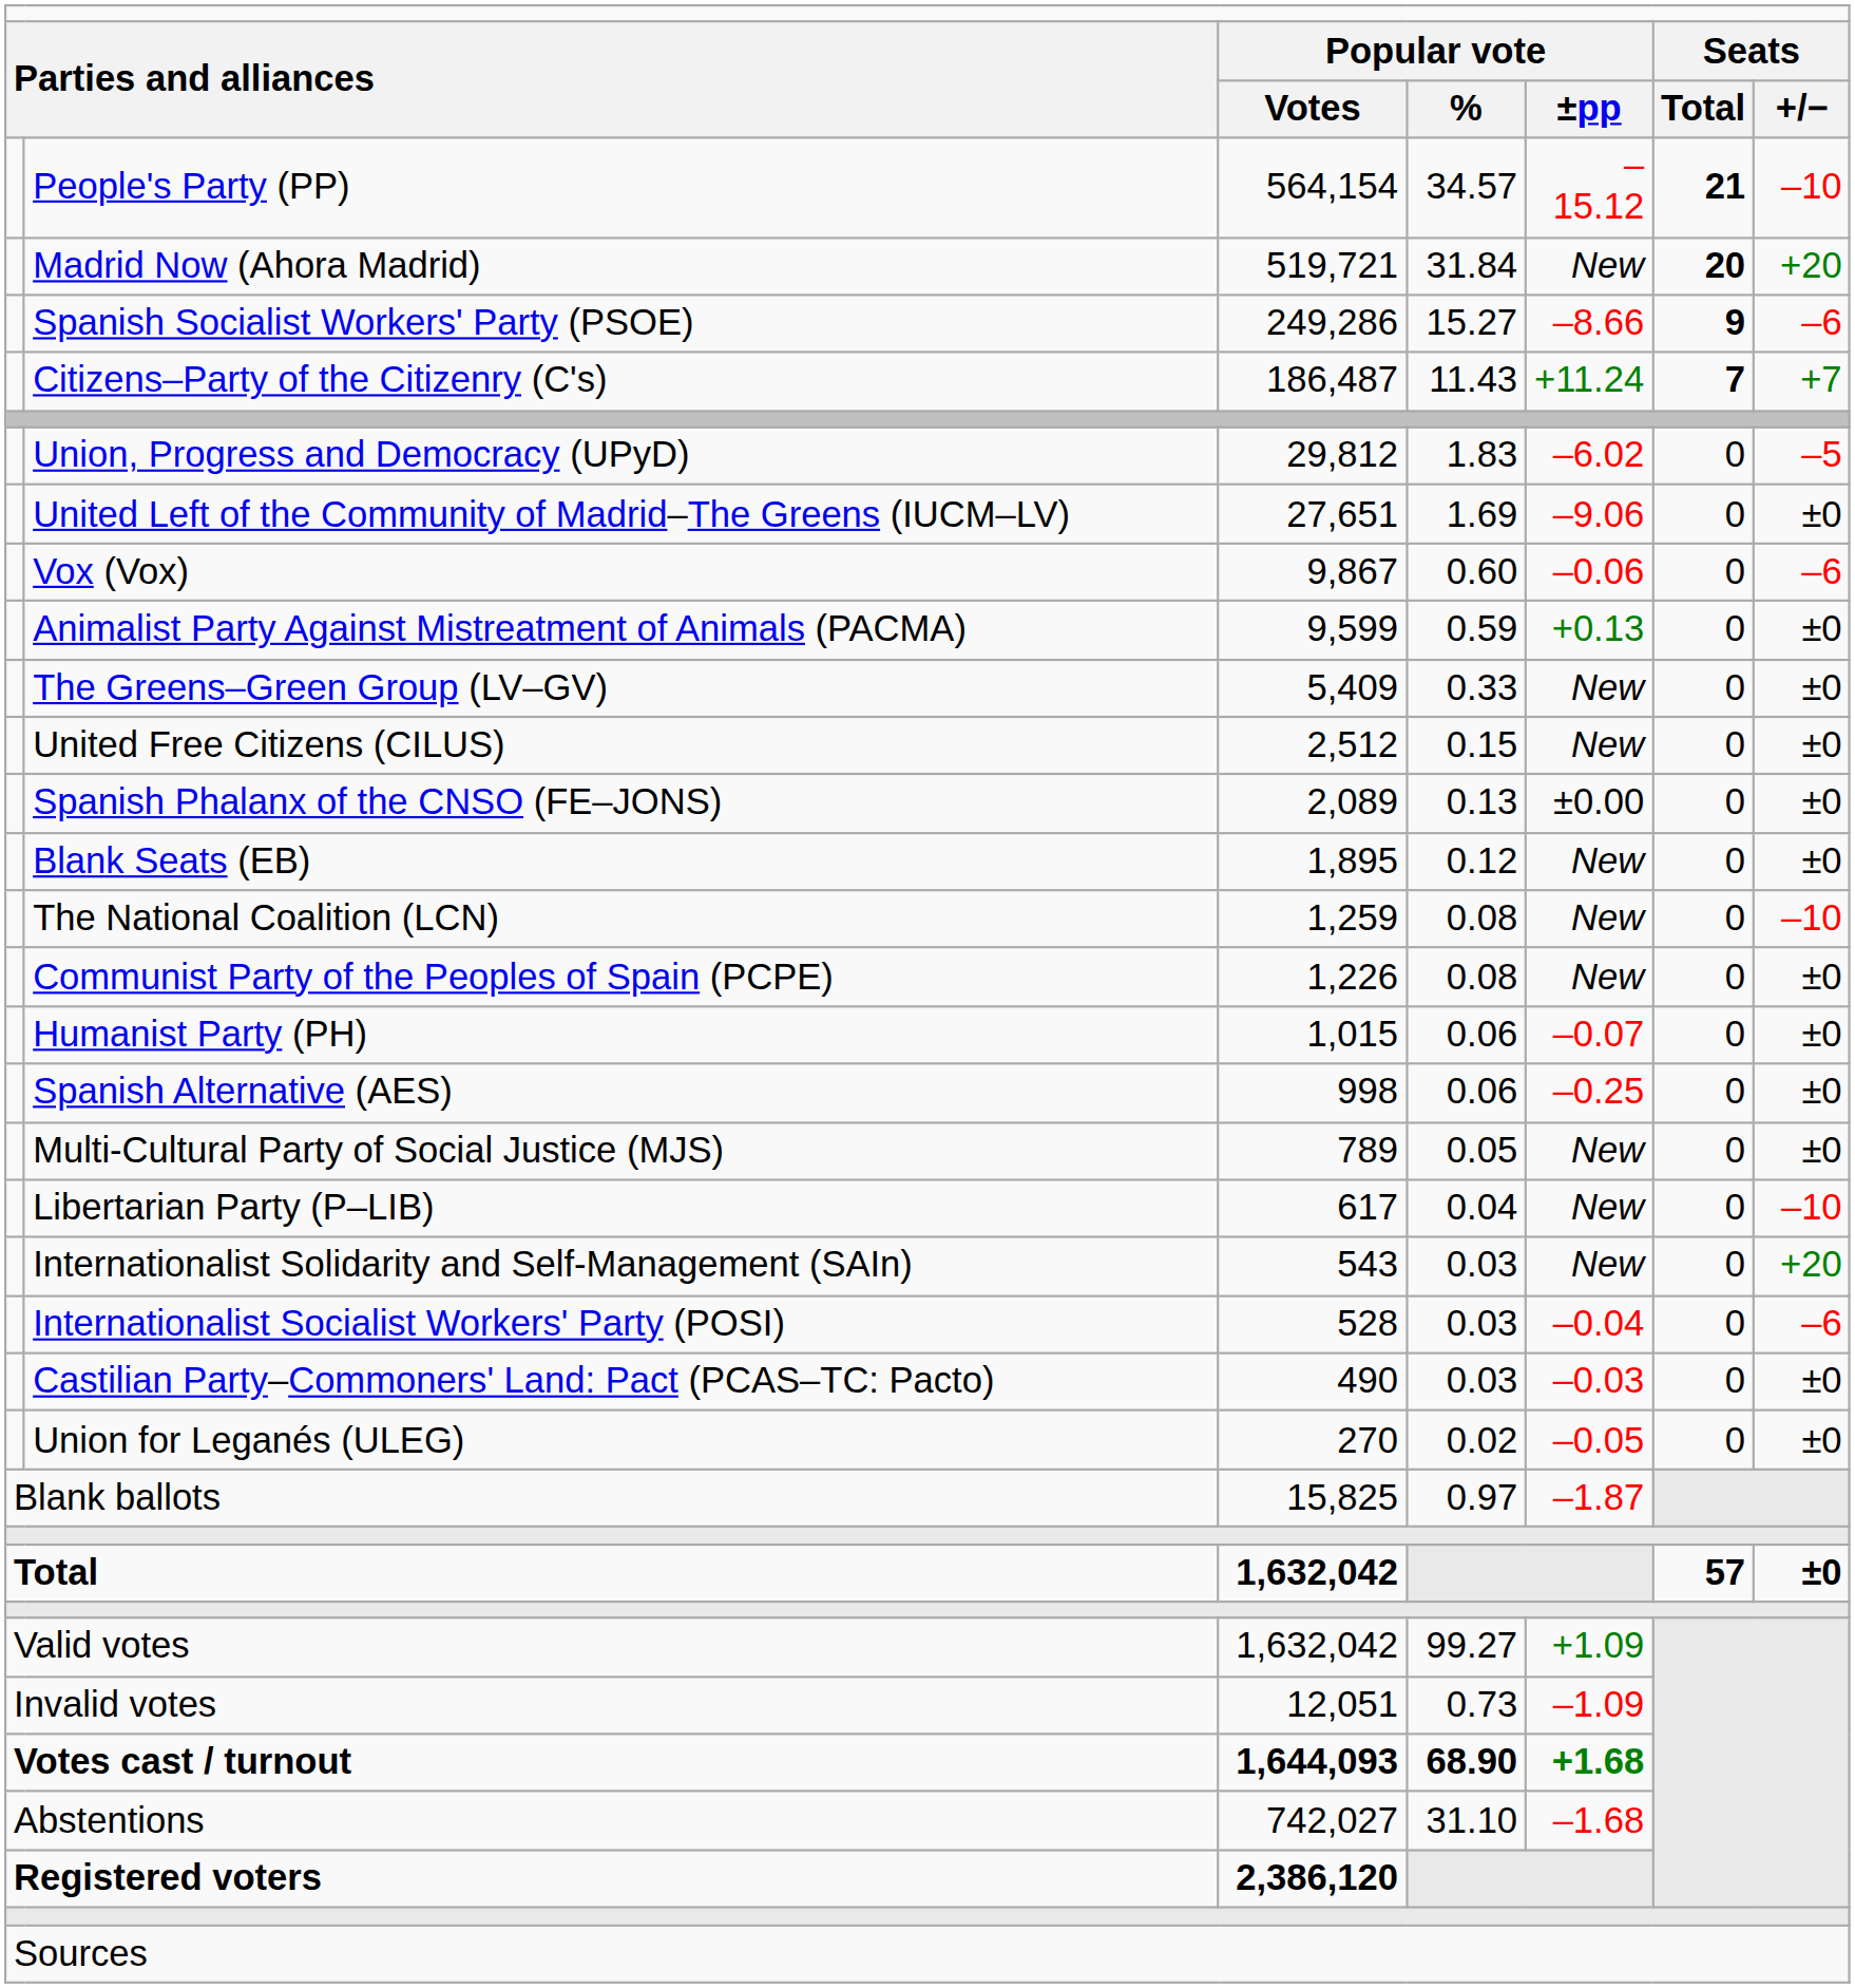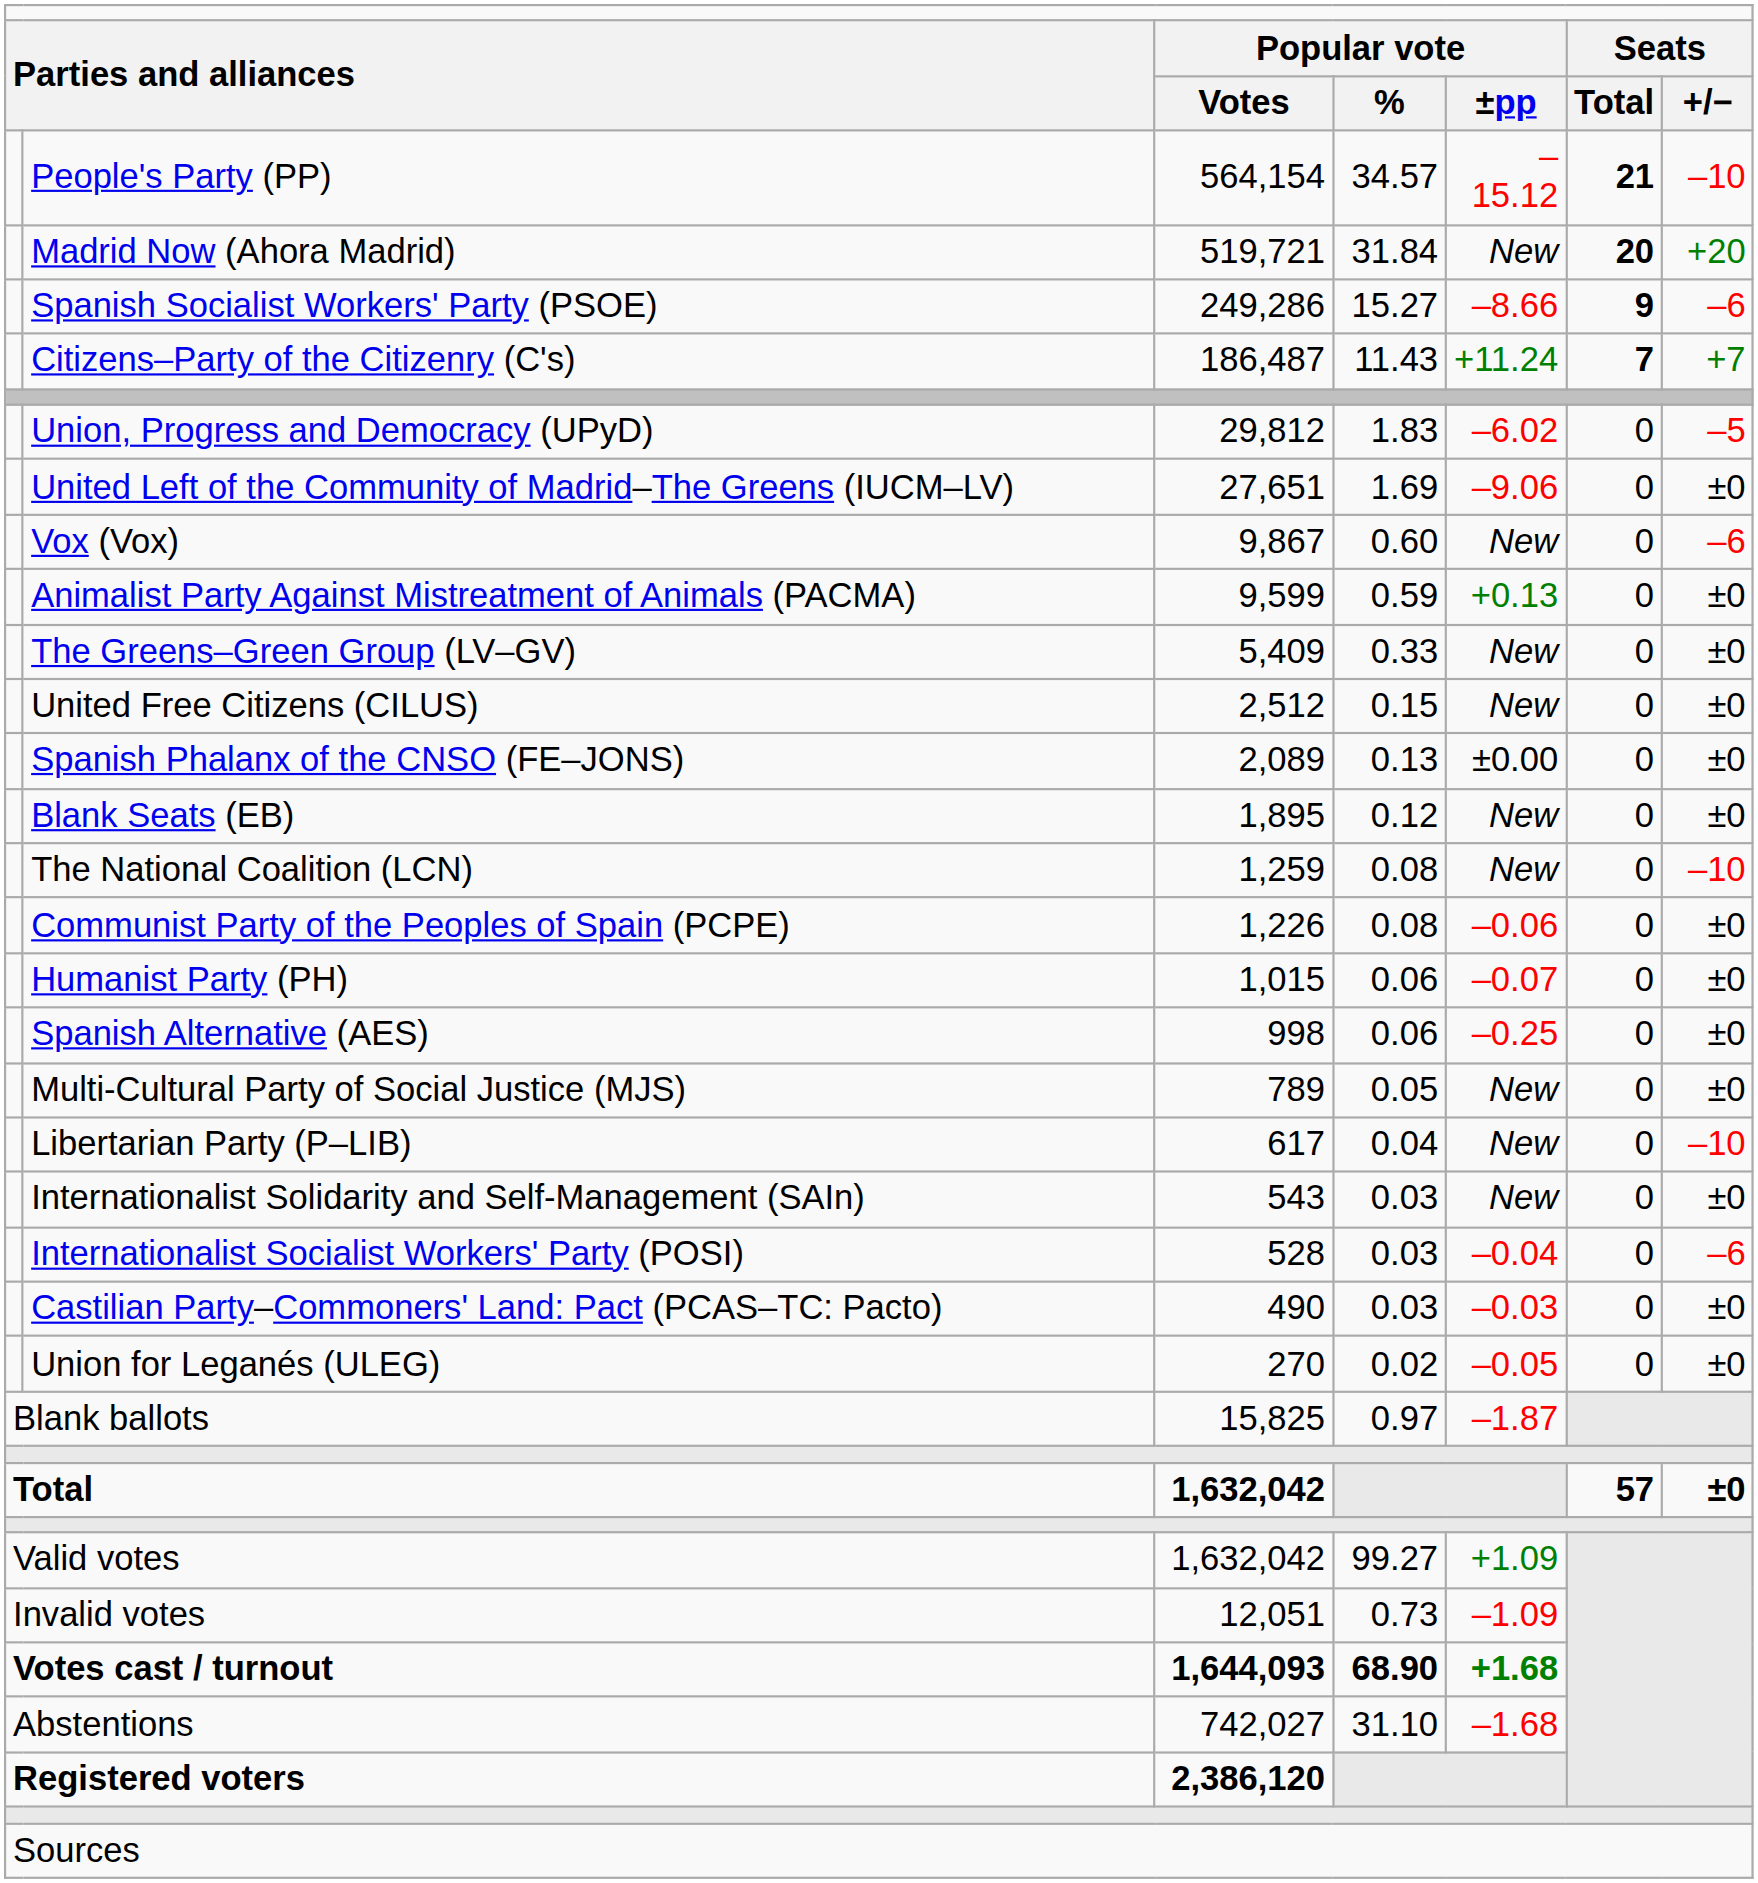Vox (Vox) | column 5: –0.06 -> New
Communist Party of the Peoples of Spain (PCPE) | column 5: New -> –0.06
Internationalist Solidarity and Self-Management (SAIn) | column 7: +20 -> ±0
